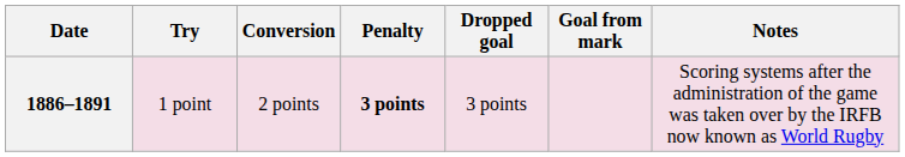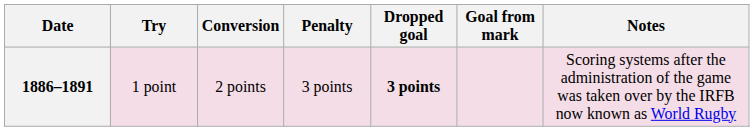1886–1891 | Penalty: bold -> normal
1886–1891 | Dropped goal: normal -> bold
